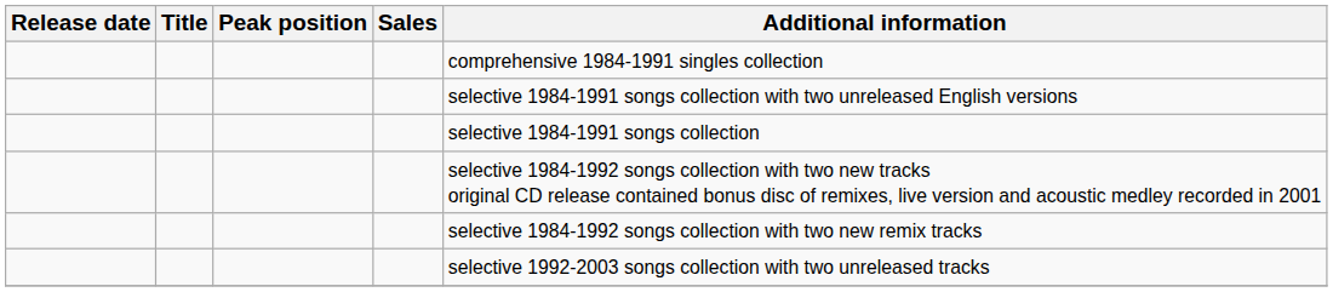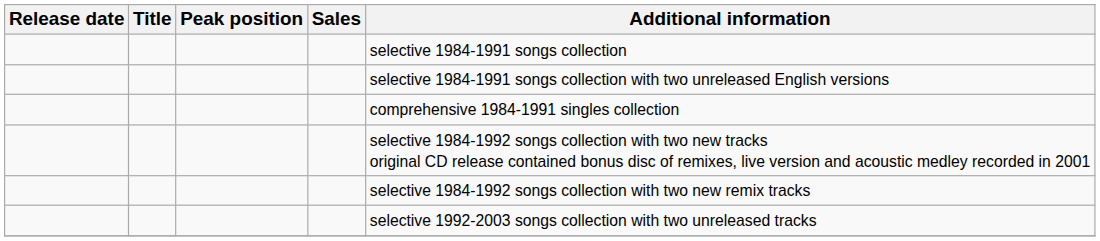row 2 | Additional information: comprehensive 1984-1991 singles collection -> selective 1984-1991 songs collection
row 4 | Additional information: selective 1984-1991 songs collection -> comprehensive 1984-1991 singles collection
